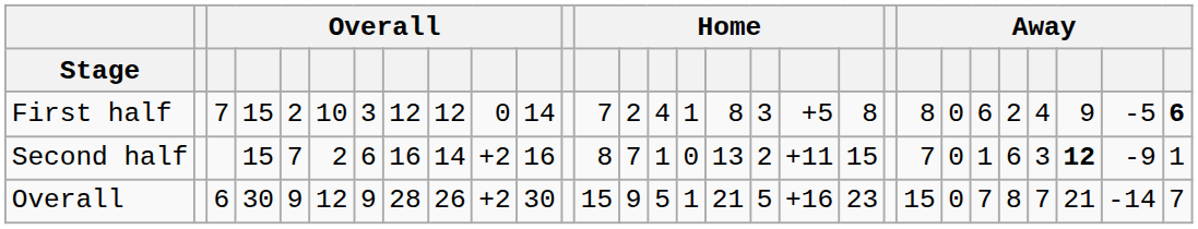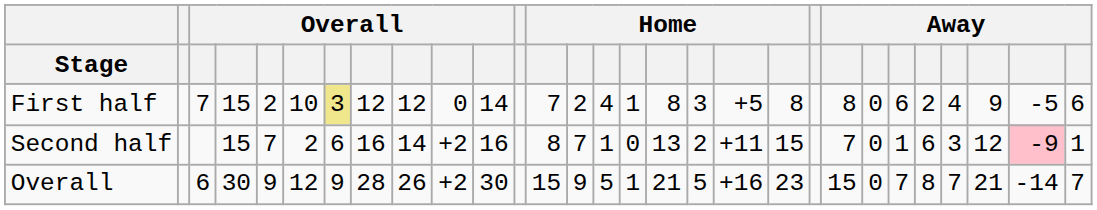First half | column 7: no background -> khaki background
First half | column 29: bold -> normal
Second half | column 27: bold -> normal
Second half | column 28: no background -> pink background
